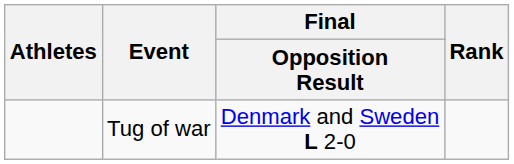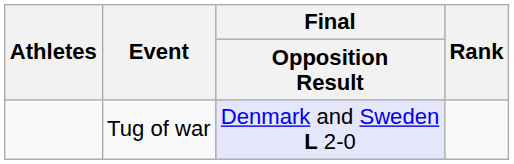Tug of war | Final / Opposition Result: no background -> lavender background
